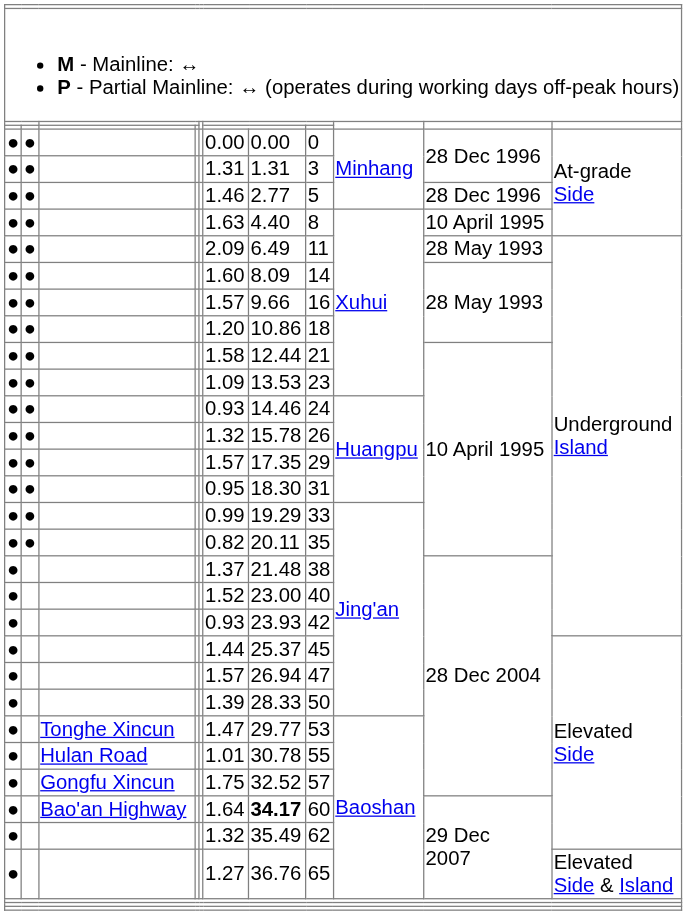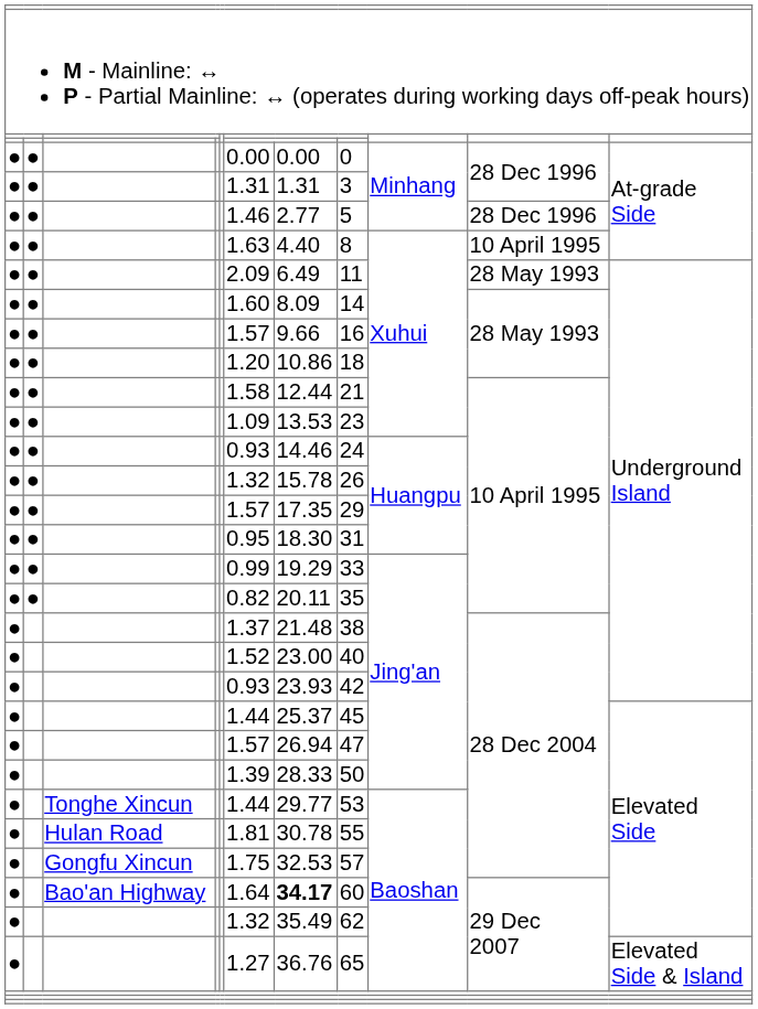Tonghe Xincun | column 6: 1.47 -> 1.44
Hulan Road | column 6: 1.01 -> 1.81
Gongfu Xincun | column 7: 32.52 -> 32.53
